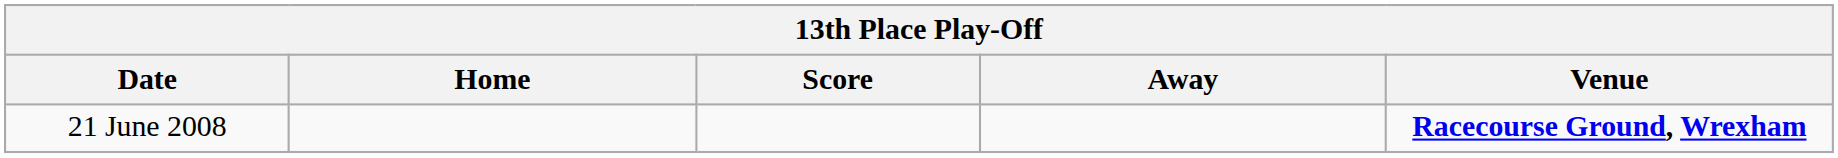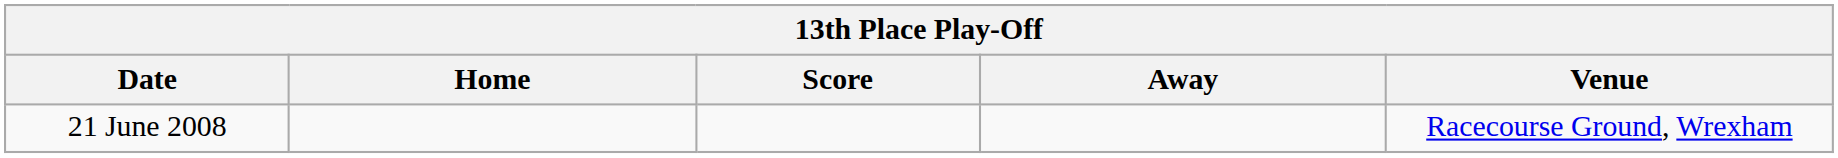21 June 2008 | Venue: bold -> normal
